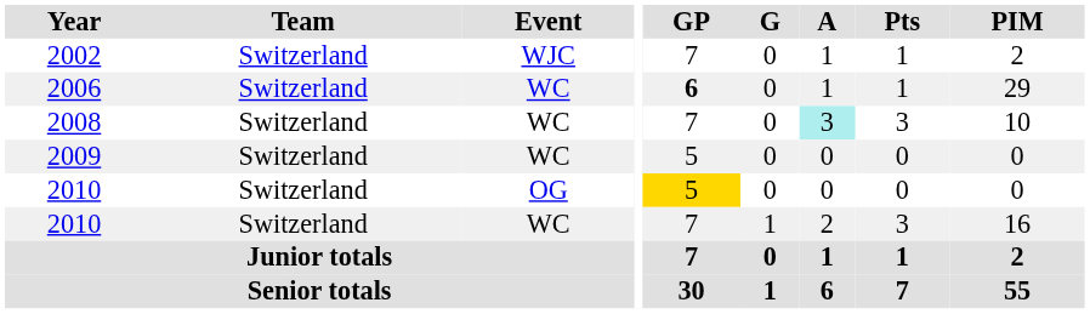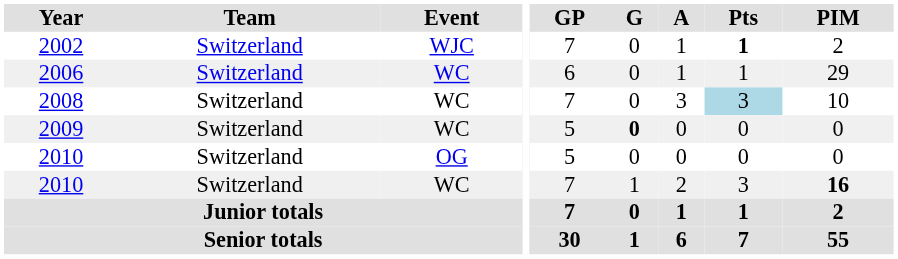2002 | Pts: normal -> bold
2006 | GP: bold -> normal
2008 | A: paleturquoise background -> no background
2008 | Pts: no background -> lightblue background
2009 | G: normal -> bold
2010 / OG | GP: gold background -> no background
2010 / WC | PIM: normal -> bold
